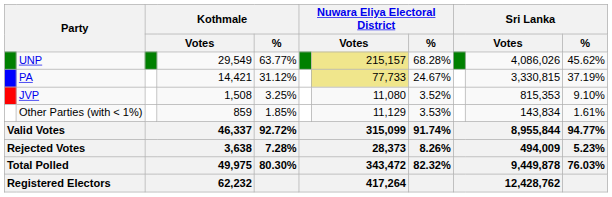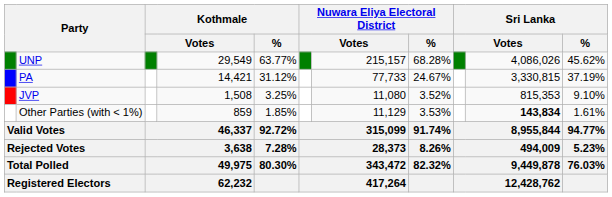UNP | column 7: khaki background -> no background
PA | column 7: khaki background -> no background
Other Parties (with < 1%) | column 10: normal -> bold
